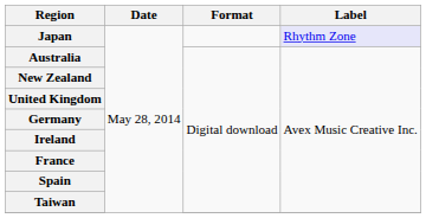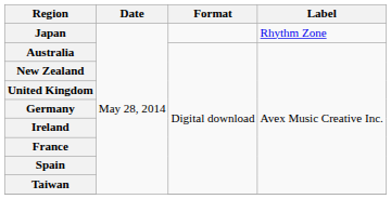Japan | Label: lavender background -> no background
